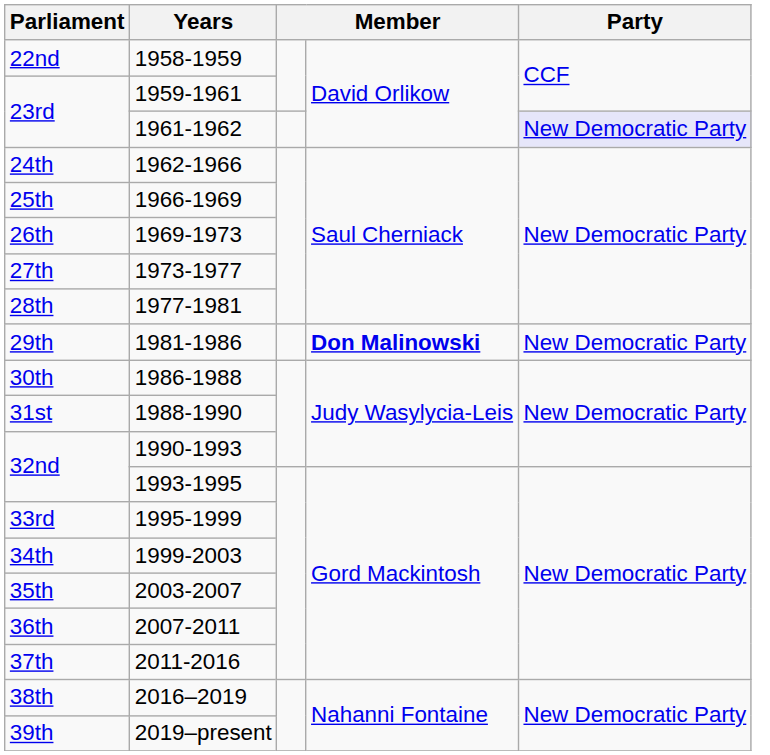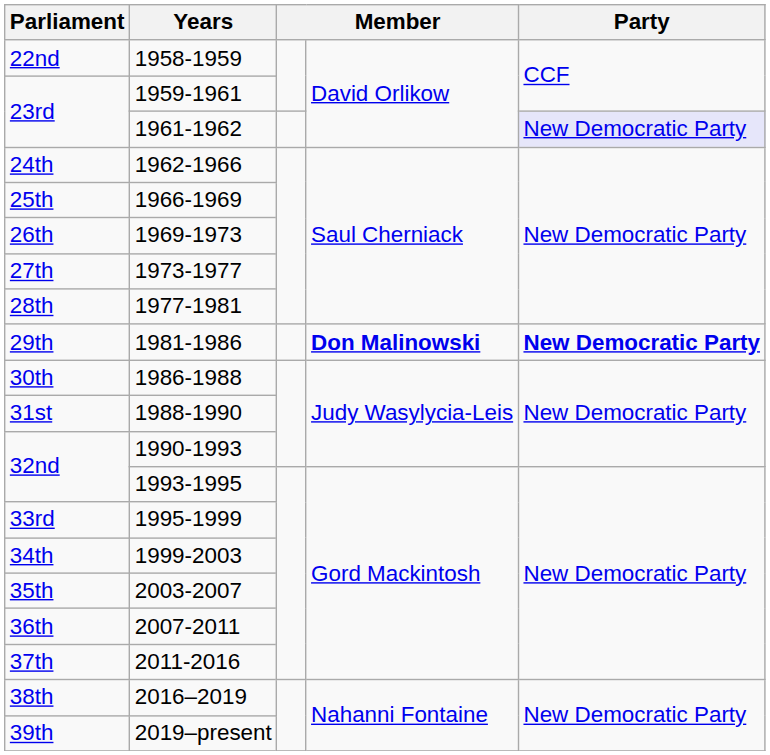29th | Party: normal -> bold
